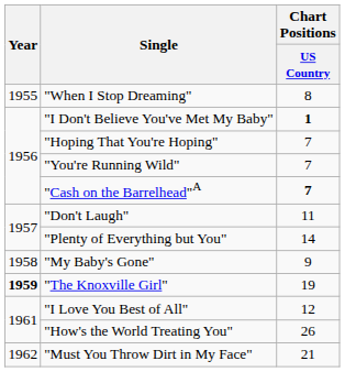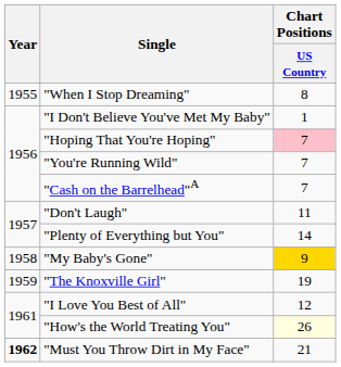"I Don't Believe You've Met My Baby" | Chart Positions / US Country: bold -> normal
"Hoping That You're Hoping" | Chart Positions / US Country: no background -> pink background
"Cash on the Barrelhead"A | Chart Positions / US Country: bold -> normal
"My Baby's Gone" | Chart Positions / US Country: no background -> gold background
"The Knoxville Girl" | Year: bold -> normal
"How's the World Treating You" | Chart Positions / US Country: no background -> lightyellow background
"Must You Throw Dirt in My Face" | Year: normal -> bold
